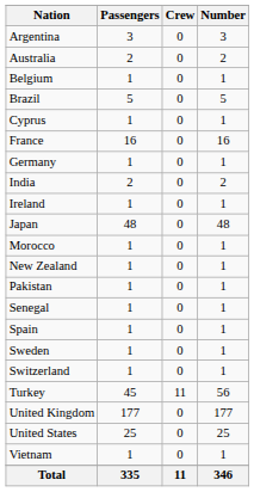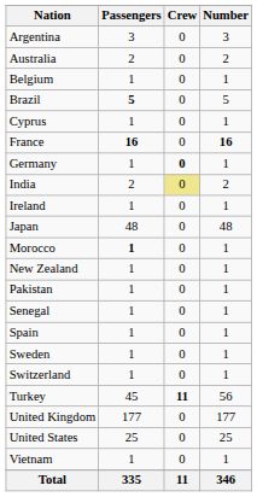Brazil | Passengers: normal -> bold
France | Passengers: normal -> bold
France | Number: normal -> bold
Germany | Crew: normal -> bold
India | Crew: no background -> khaki background
Morocco | Passengers: normal -> bold
Turkey | Crew: normal -> bold
